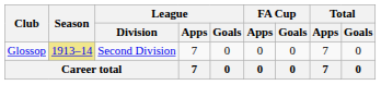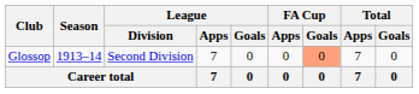Glossop | Season: khaki background -> no background
Glossop | FA Cup / Goals: no background -> lightsalmon background
